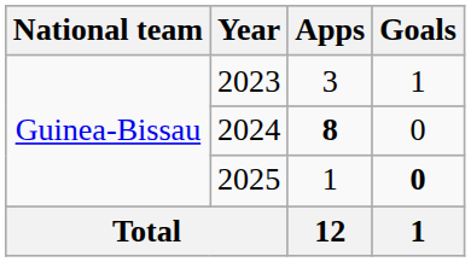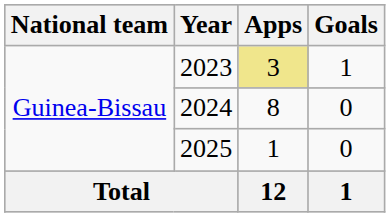2023 | Apps: no background -> khaki background
2024 | Apps: bold -> normal
2025 | Goals: bold -> normal
